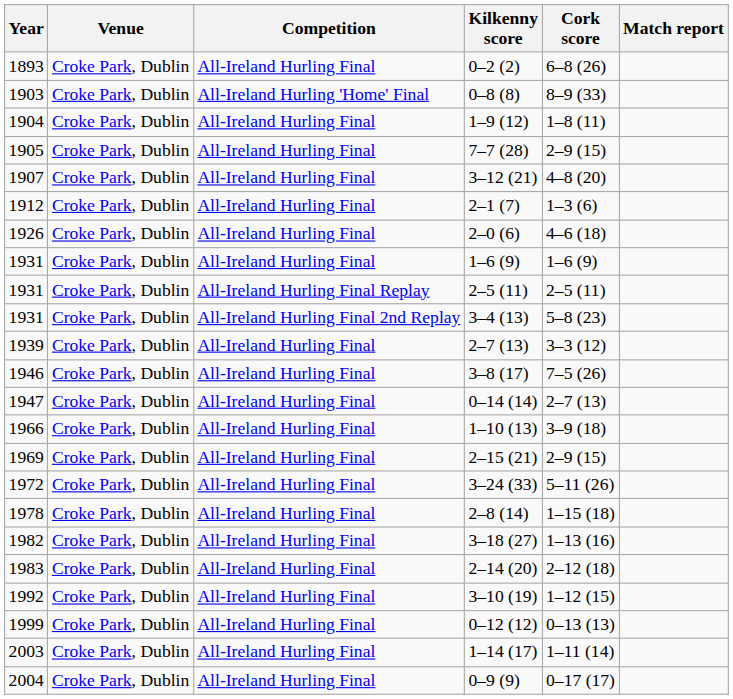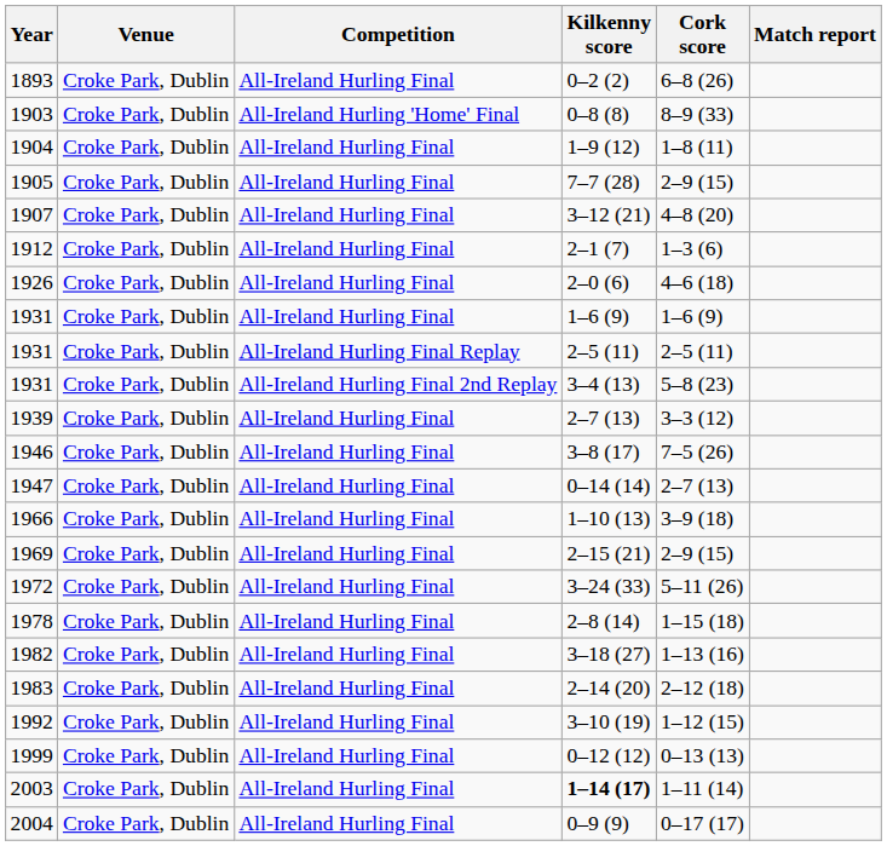row 23 | Kilkenny score: normal -> bold
